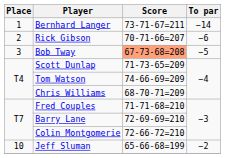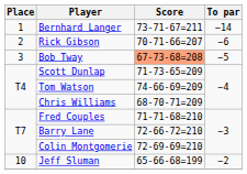Barry Lane | Score: 72-69-69=210 -> 72-66-72=210
Colin Montgomerie | Score: 72-66-72=210 -> 72-69-69=210
